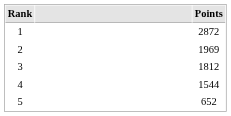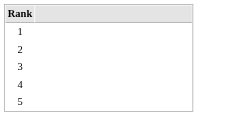- column: Points | 2872 | 1969 | 1812 | 1544 | 652
